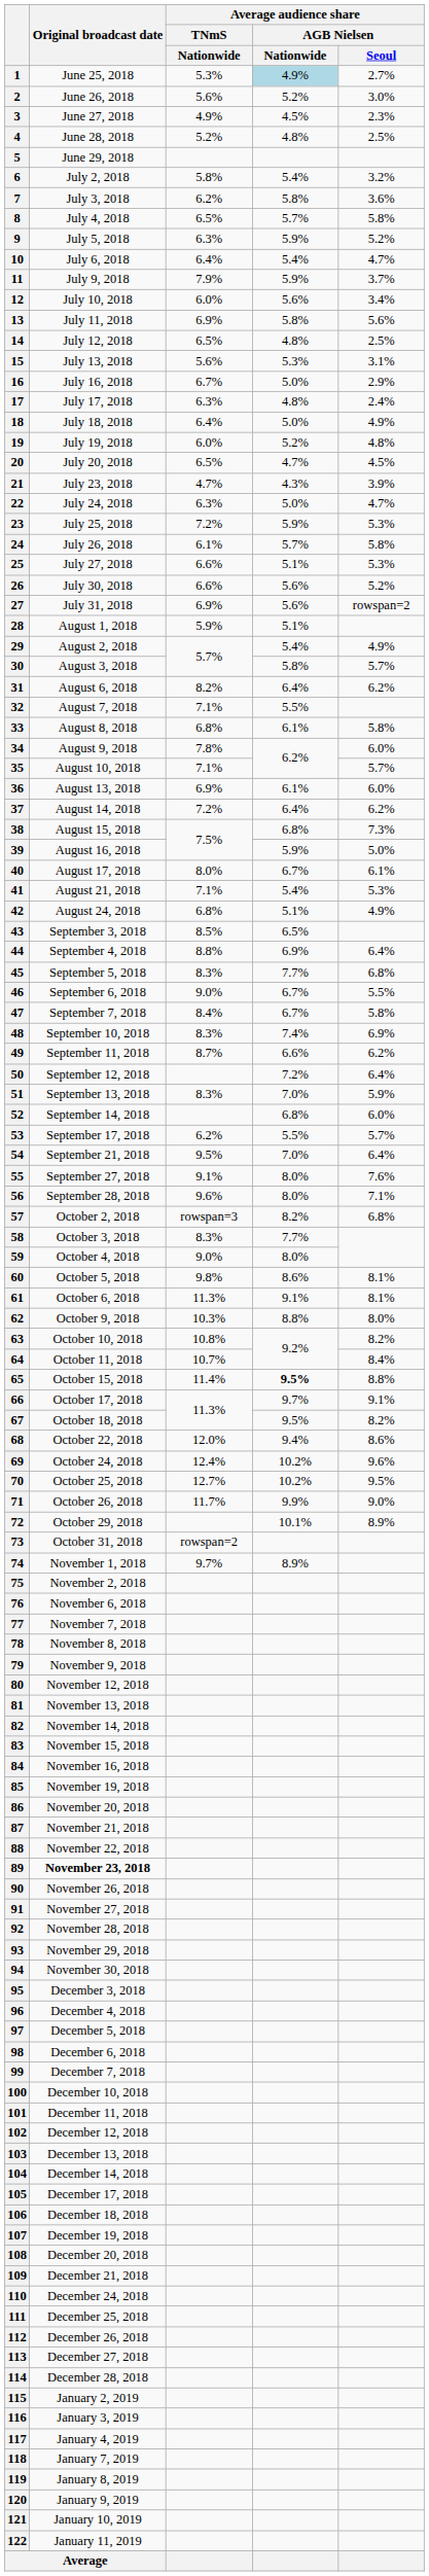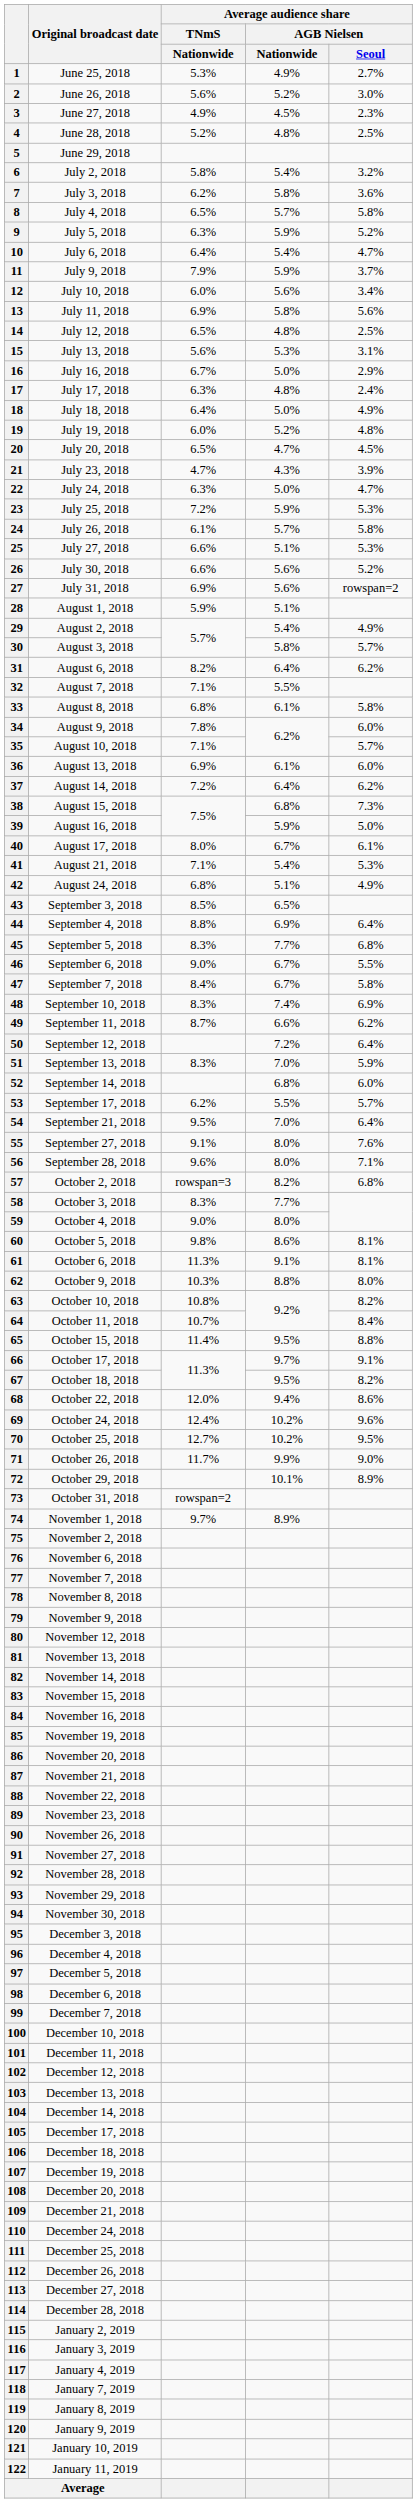1 | Average audience share / AGB Nielsen / Nationwide: lightblue background -> no background
65 | Average audience share / AGB Nielsen / Nationwide: bold -> normal
89 | Original broadcast date: bold -> normal
